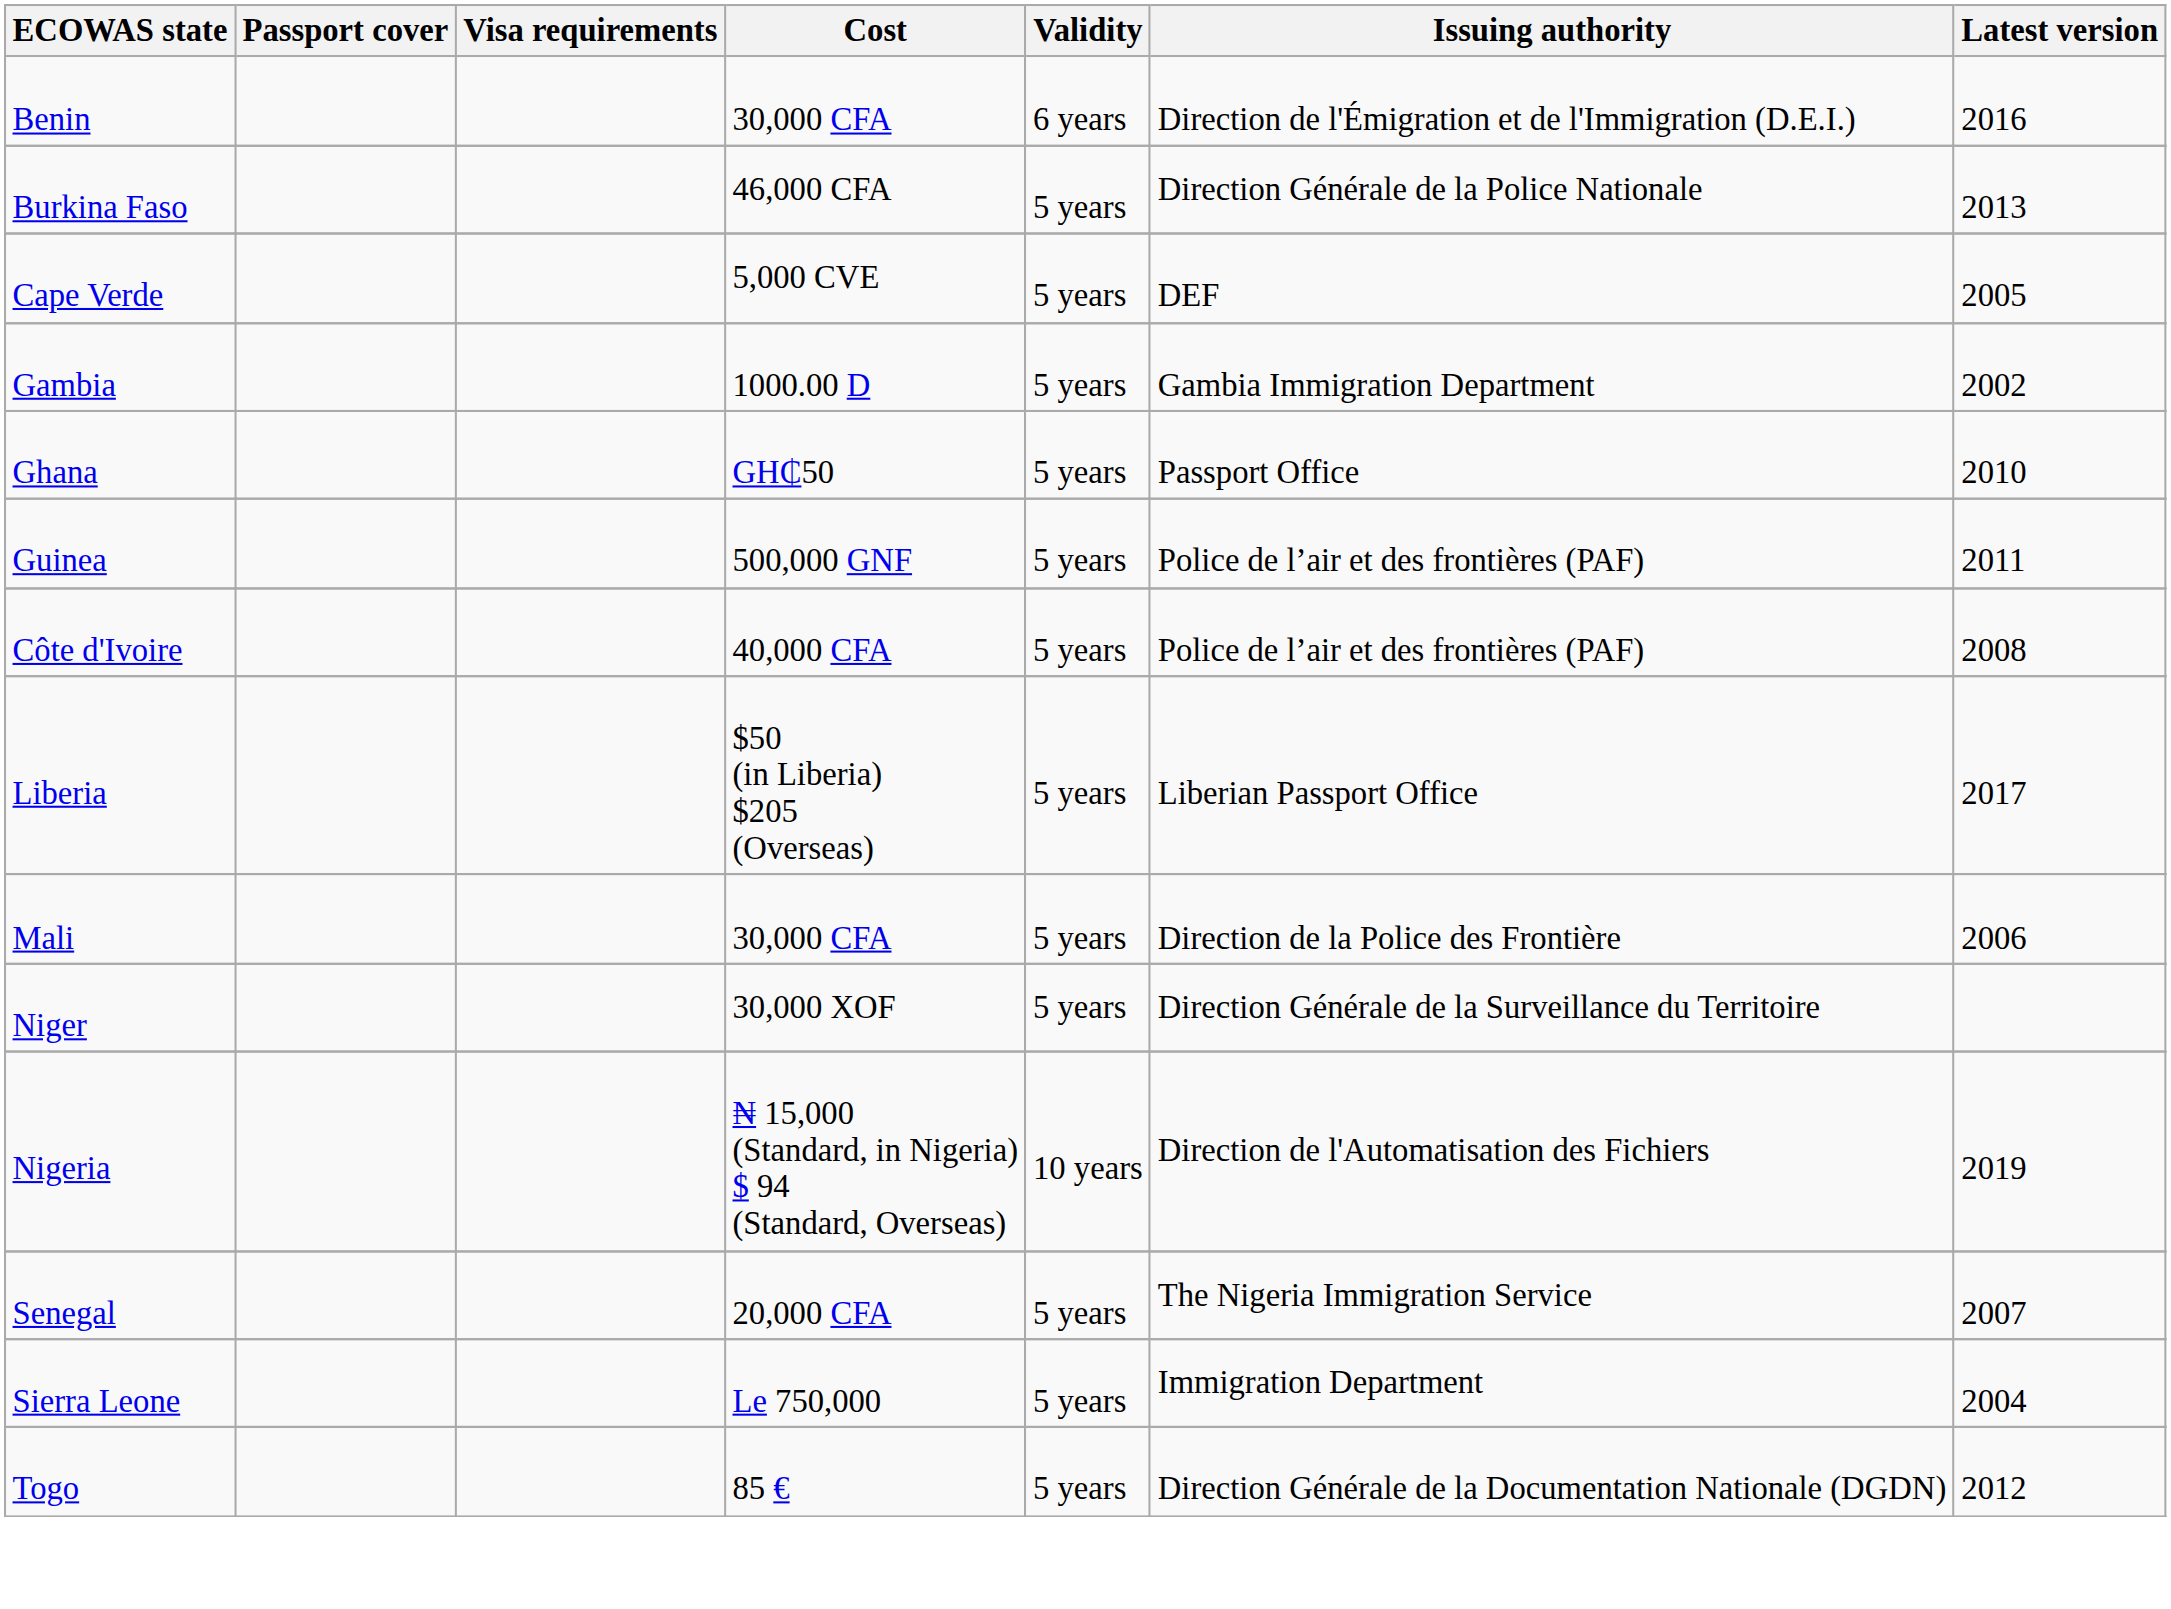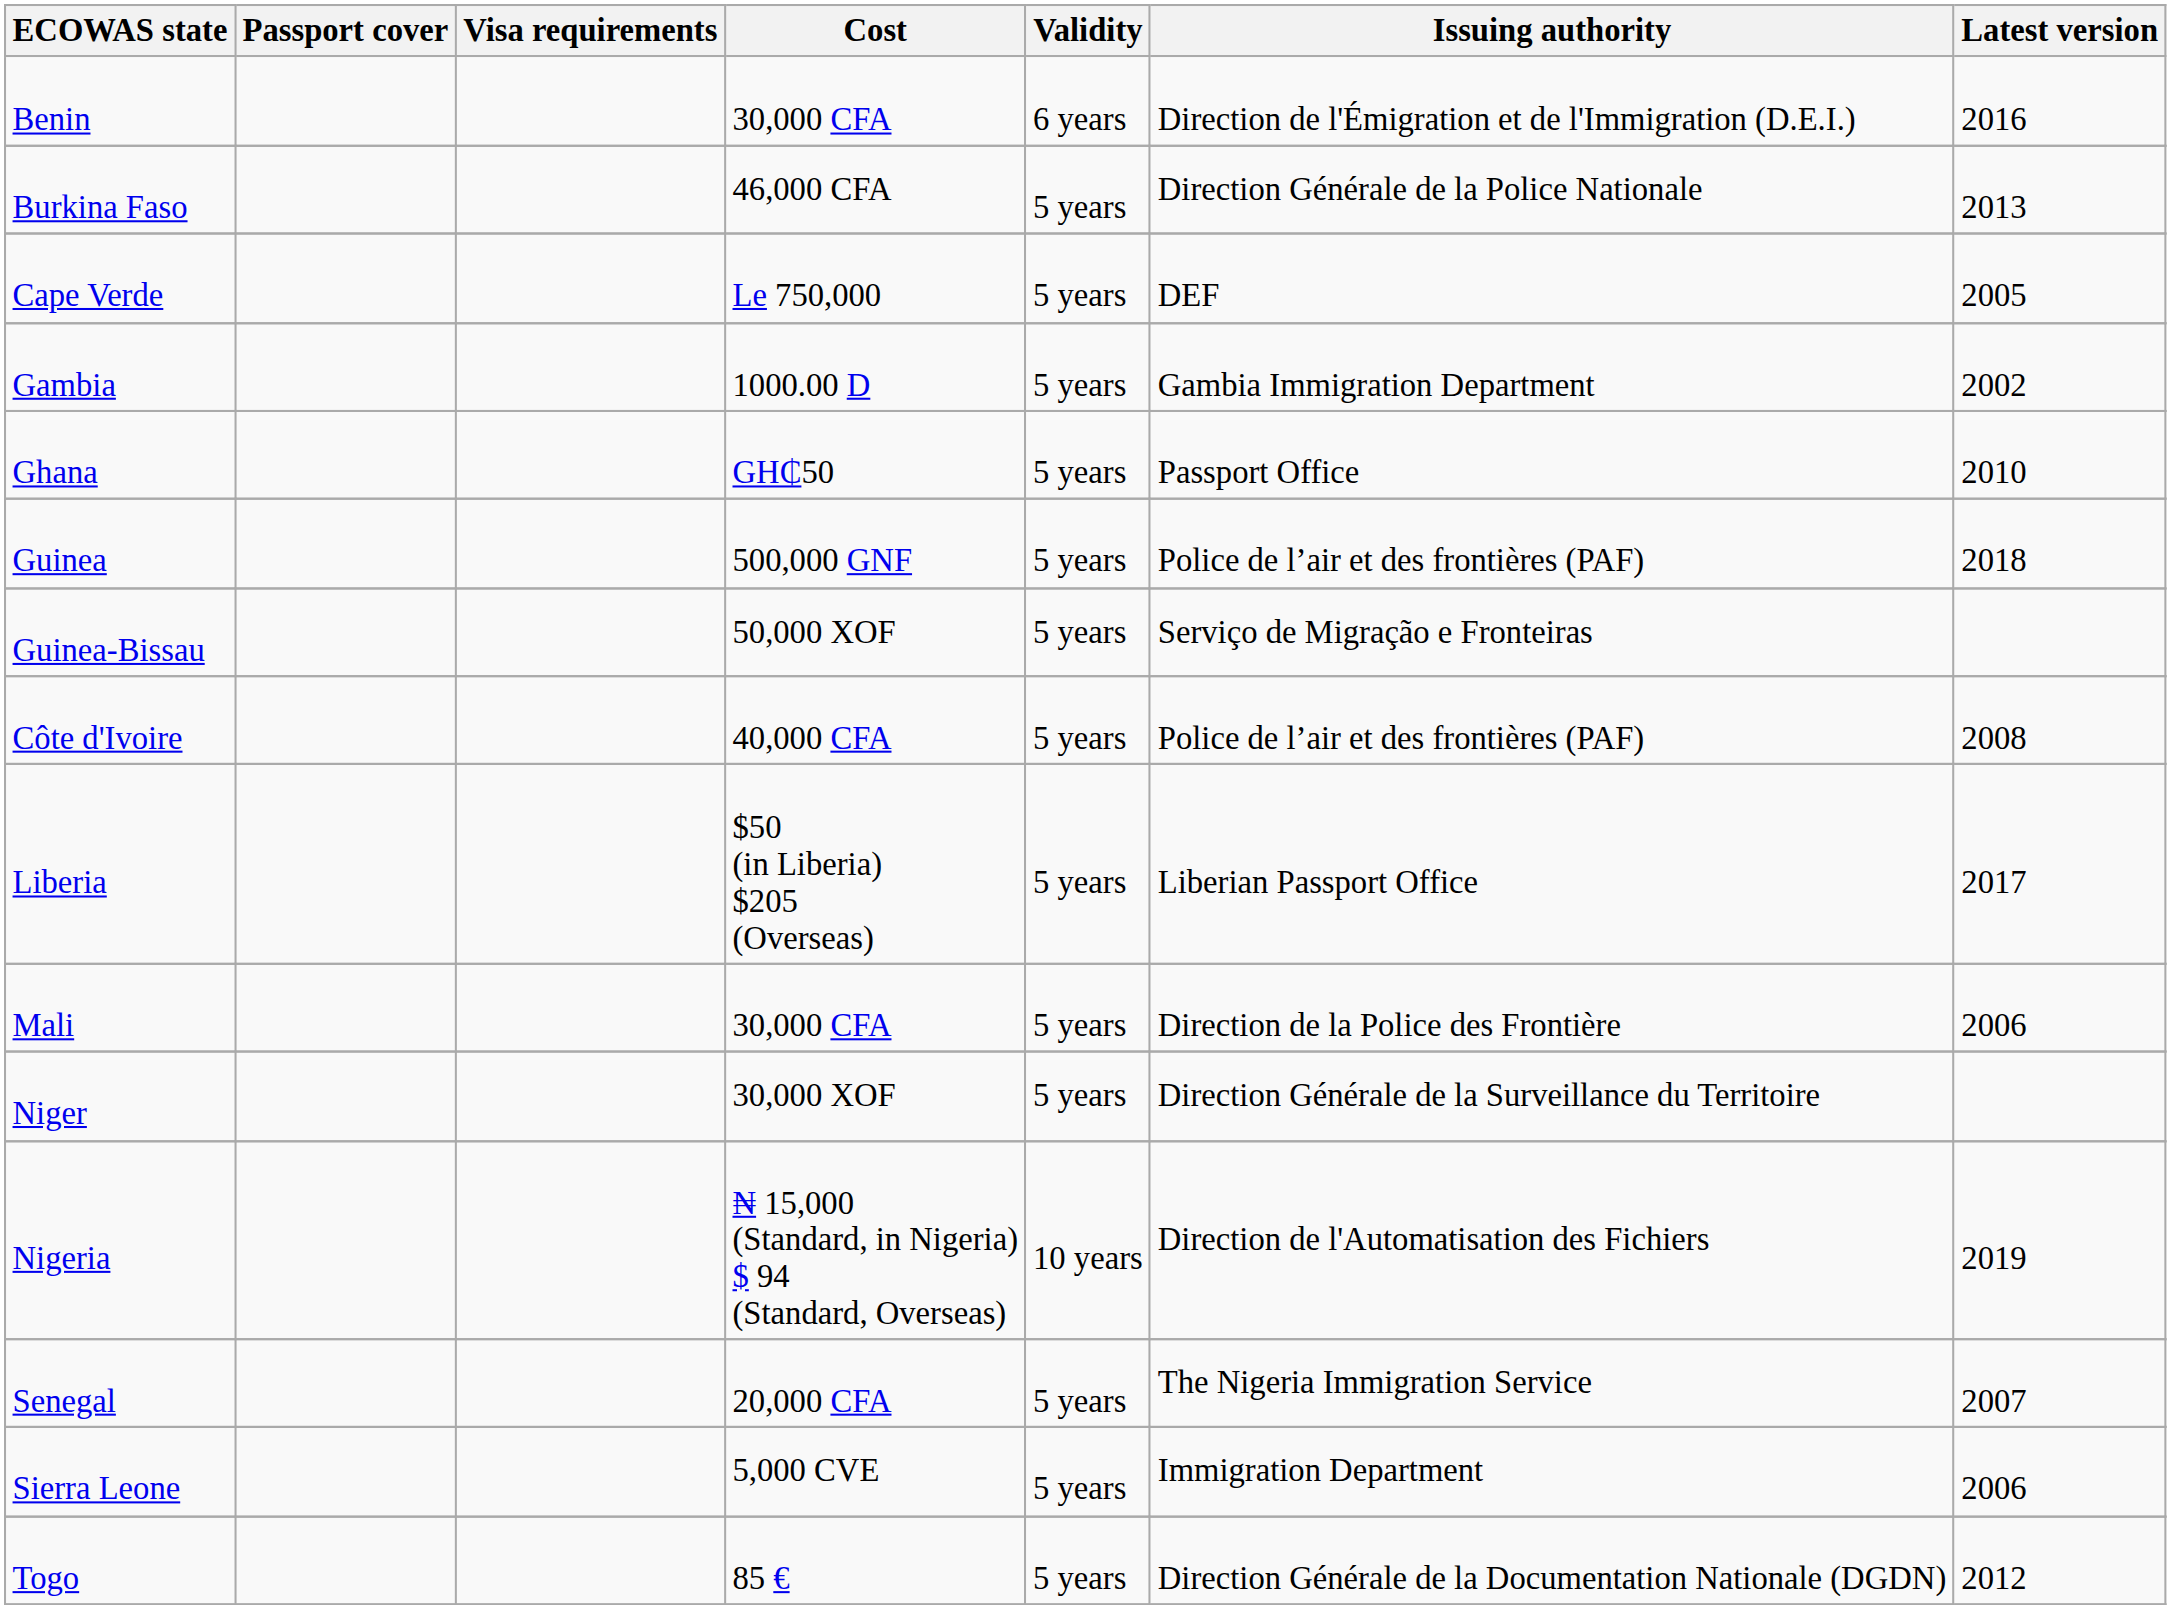Cape Verde | Cost: 5,000 CVE -> Le 750,000
Guinea | Latest version: 2011 -> 2018
+ row: Guinea-Bissau | 50,000 XOF | 5 years | Serviço de Migração e Fronteiras
Sierra Leone | Cost: Le 750,000 -> 5,000 CVE
Sierra Leone | Latest version: 2004 -> 2006
